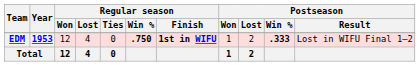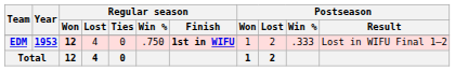EDM | Regular season / Won: normal -> bold
EDM | Regular season / Win %: bold -> normal
EDM | Postseason / Win %: bold -> normal
